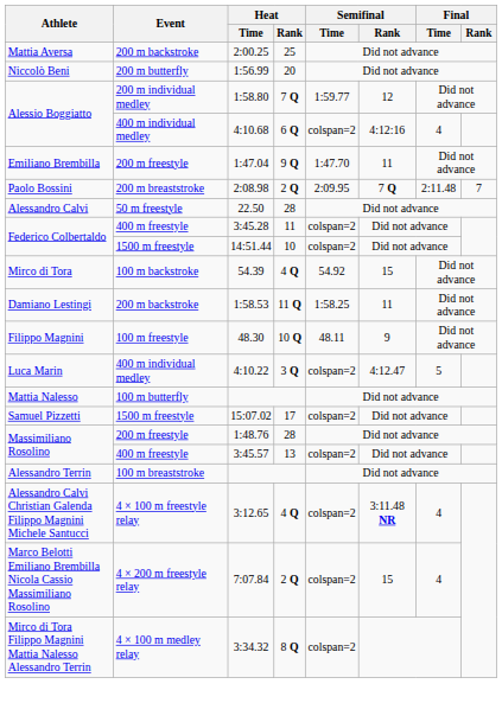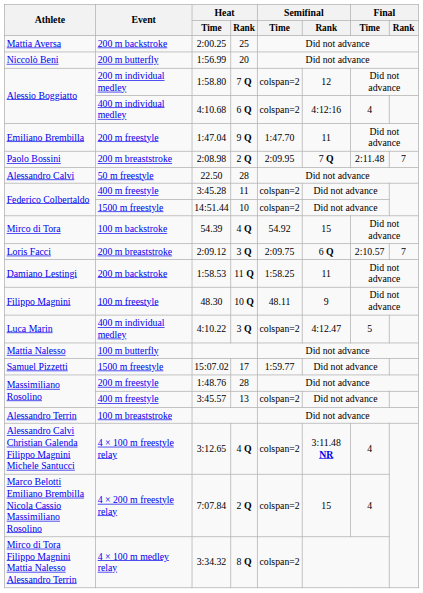1:58.80 | Semifinal / Time: 1:59.77 -> colspan=2
+ row: Loris Facci | 200 m breaststroke | 2:09.12 | 3 Q | 2:09.75 | 6 Q | 2:10.57 | 7
15:07.02 | Semifinal / Time: colspan=2 -> 1:59.77
